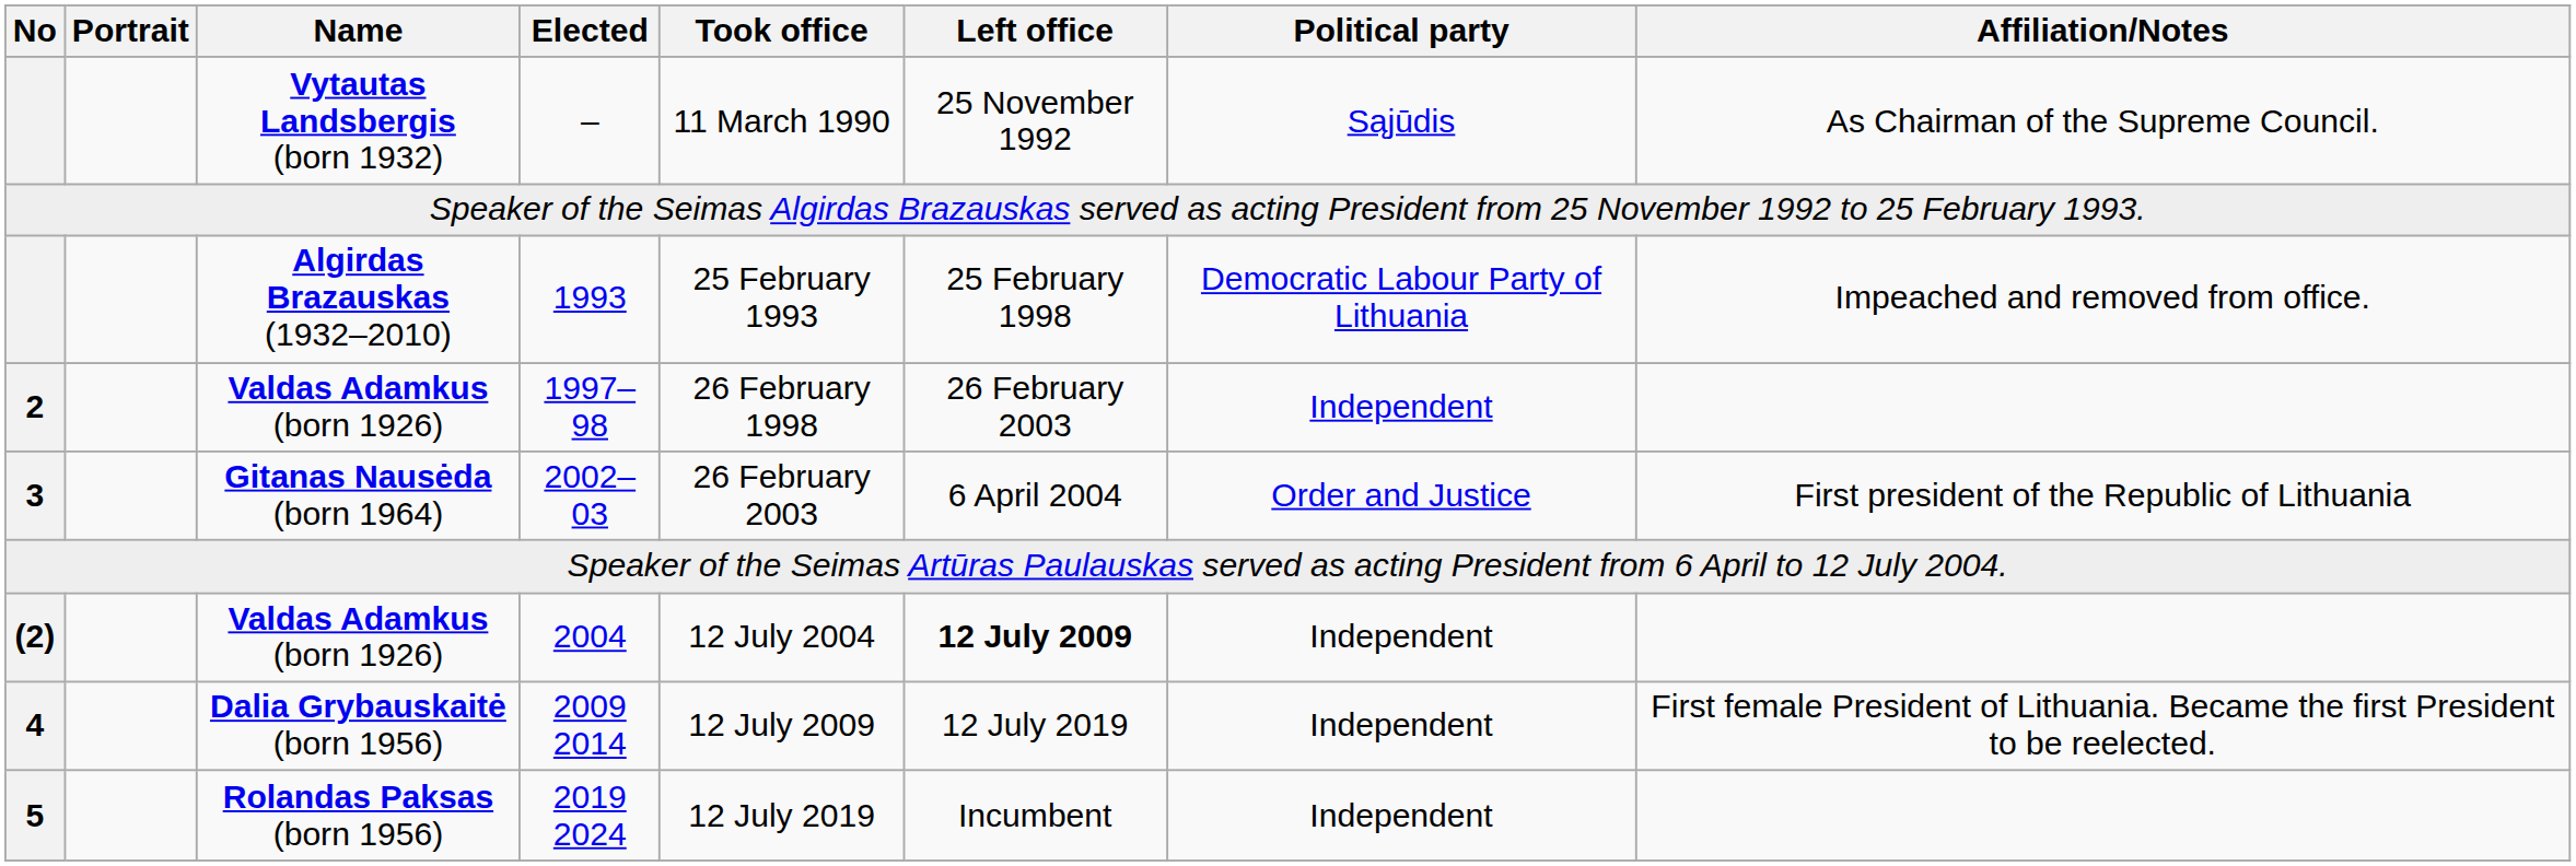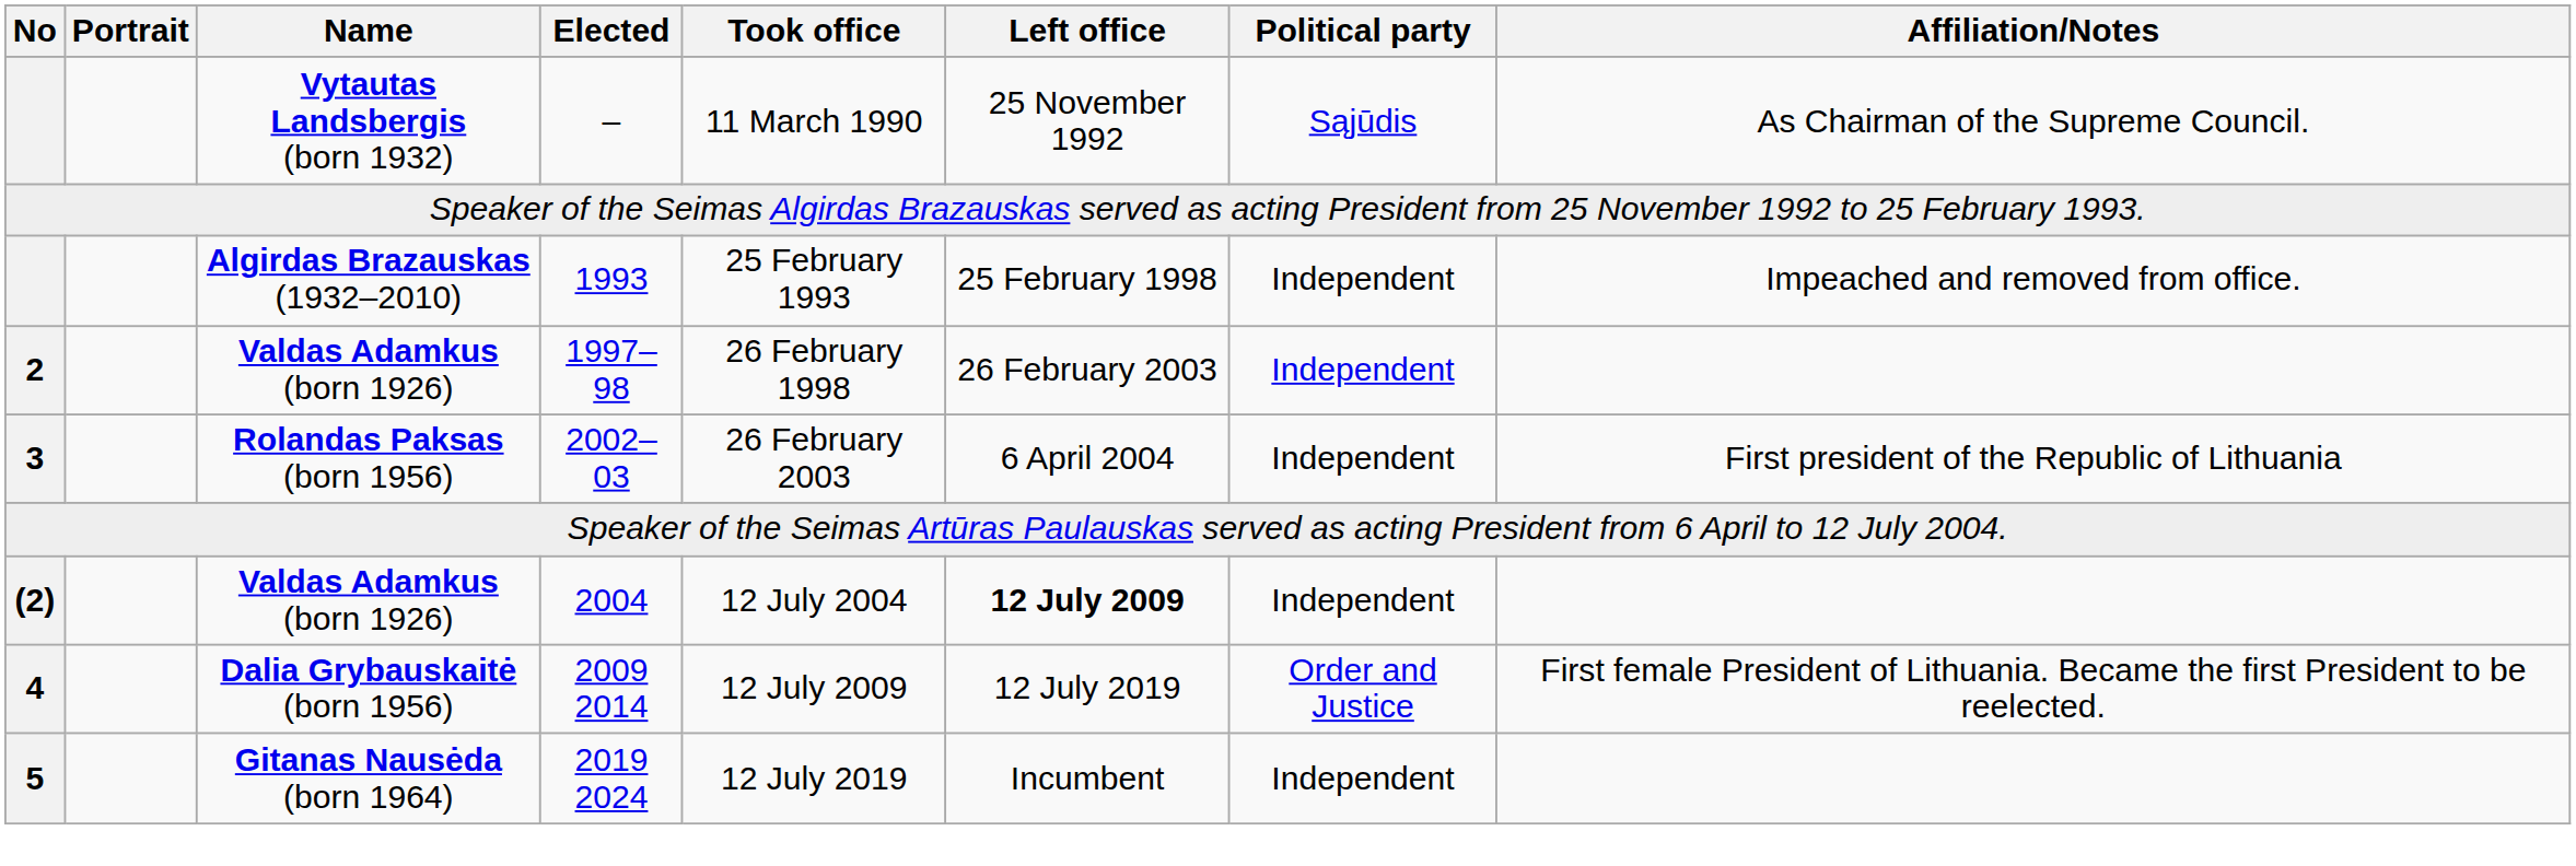1993 | Political party: Democratic Labour Party of Lithuania -> Independent
2002–03 | Name: Gitanas Nausėda (born 1964) -> Rolandas Paksas (born 1956)
2002–03 | Political party: Order and Justice -> Independent
2009 2014 | Political party: Independent -> Order and Justice
2019 2024 | Name: Rolandas Paksas (born 1956) -> Gitanas Nausėda (born 1964)
